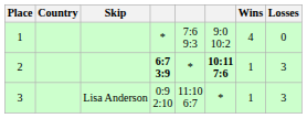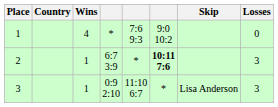columns swapped: Skip <-> Wins
2 | column 4: bold -> normal
